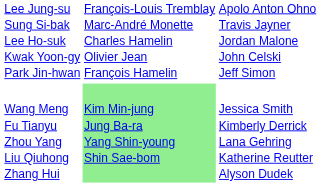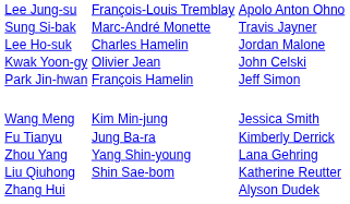Wang Meng Fu Tianyu Zhou Yang Liu Qiuhong Zhang Hui | column 2: lightgreen background -> no background
